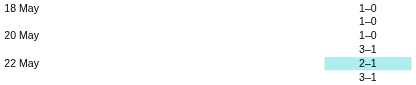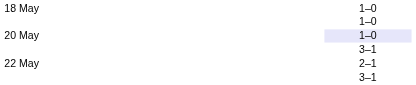20 May | column 2: no background -> lavender background
22 May | column 2: paleturquoise background -> no background
